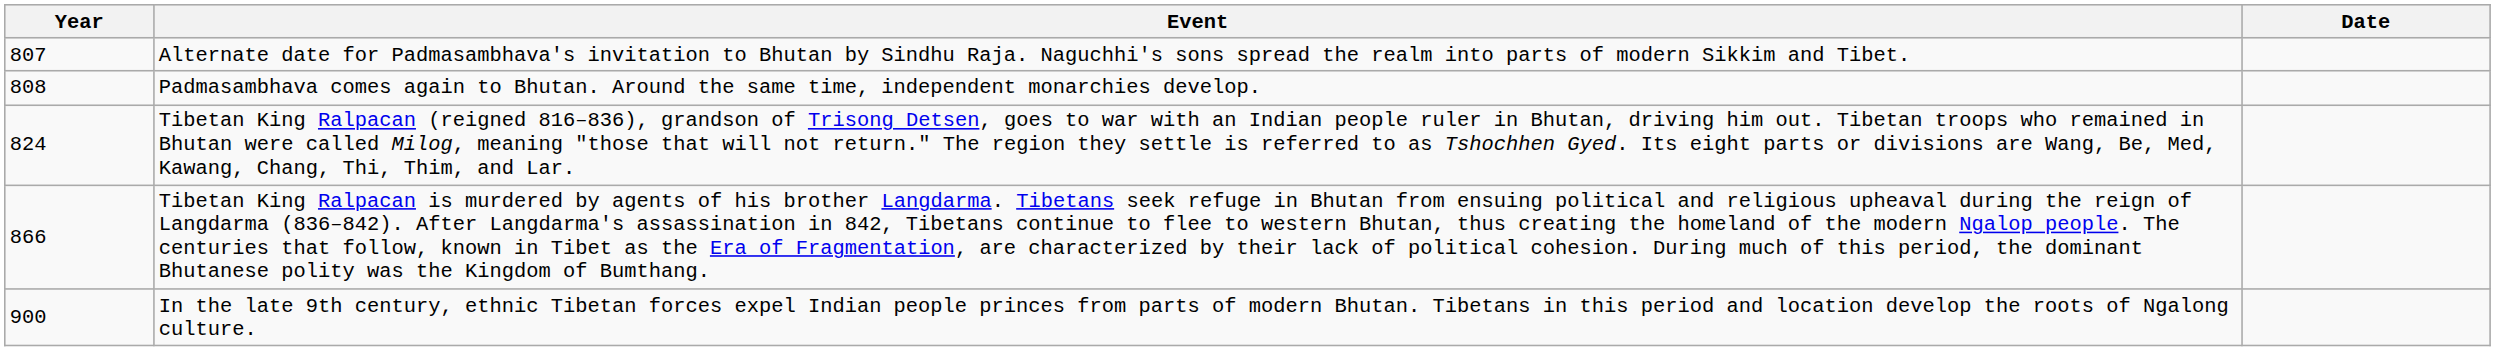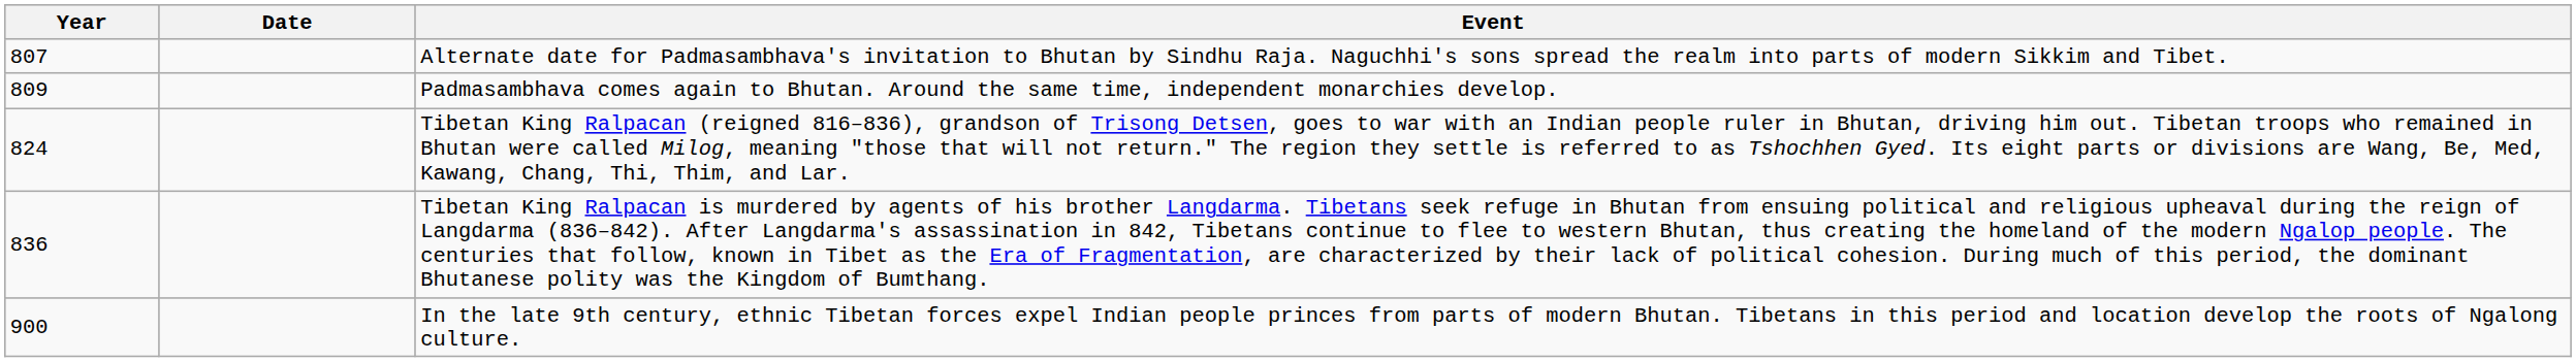columns swapped: Date <-> Event
row 3 | Year: 808 -> 809
row 5 | Year: 866 -> 836
